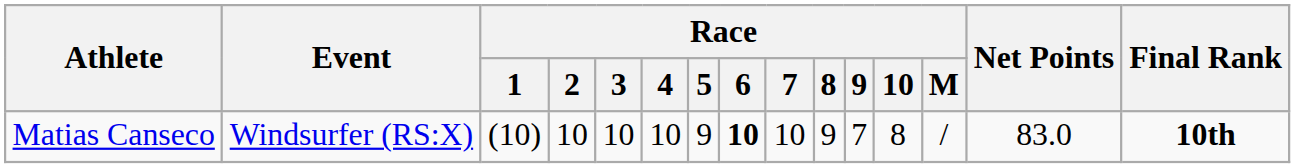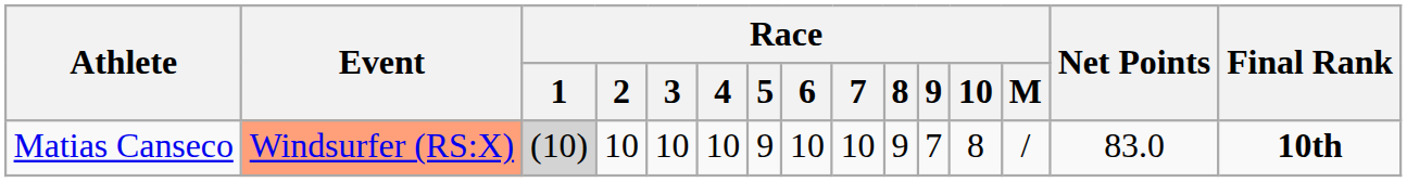Matias Canseco | Event: no background -> lightsalmon background
Matias Canseco | Race / 1: no background -> lightgrey background
Matias Canseco | Race / 6: bold -> normal
